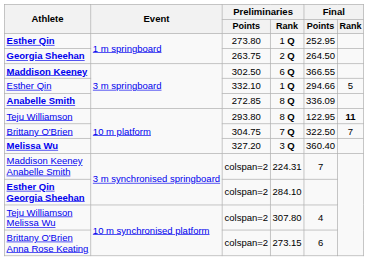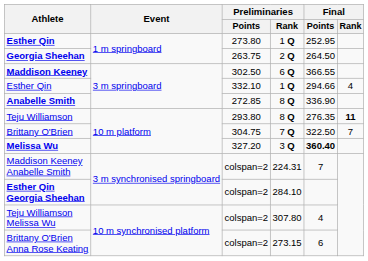Esther Qin / 332.10 | Final / Rank: 5 -> 4
Anabelle Smith | Final / Points: 336.09 -> 336.90
Teju Williamson | Final / Points: 122.95 -> 276.35
Melissa Wu | Final / Points: normal -> bold
